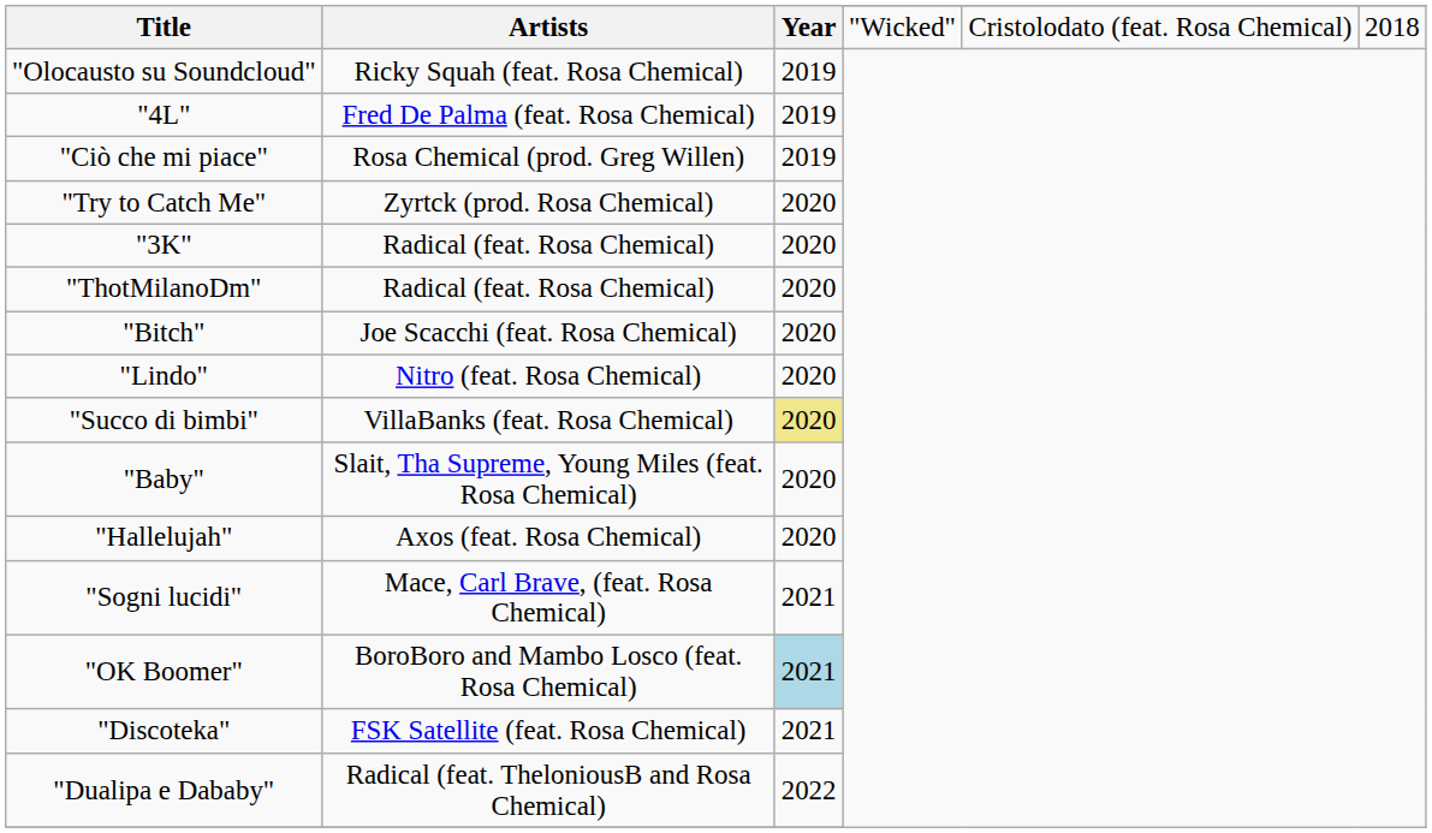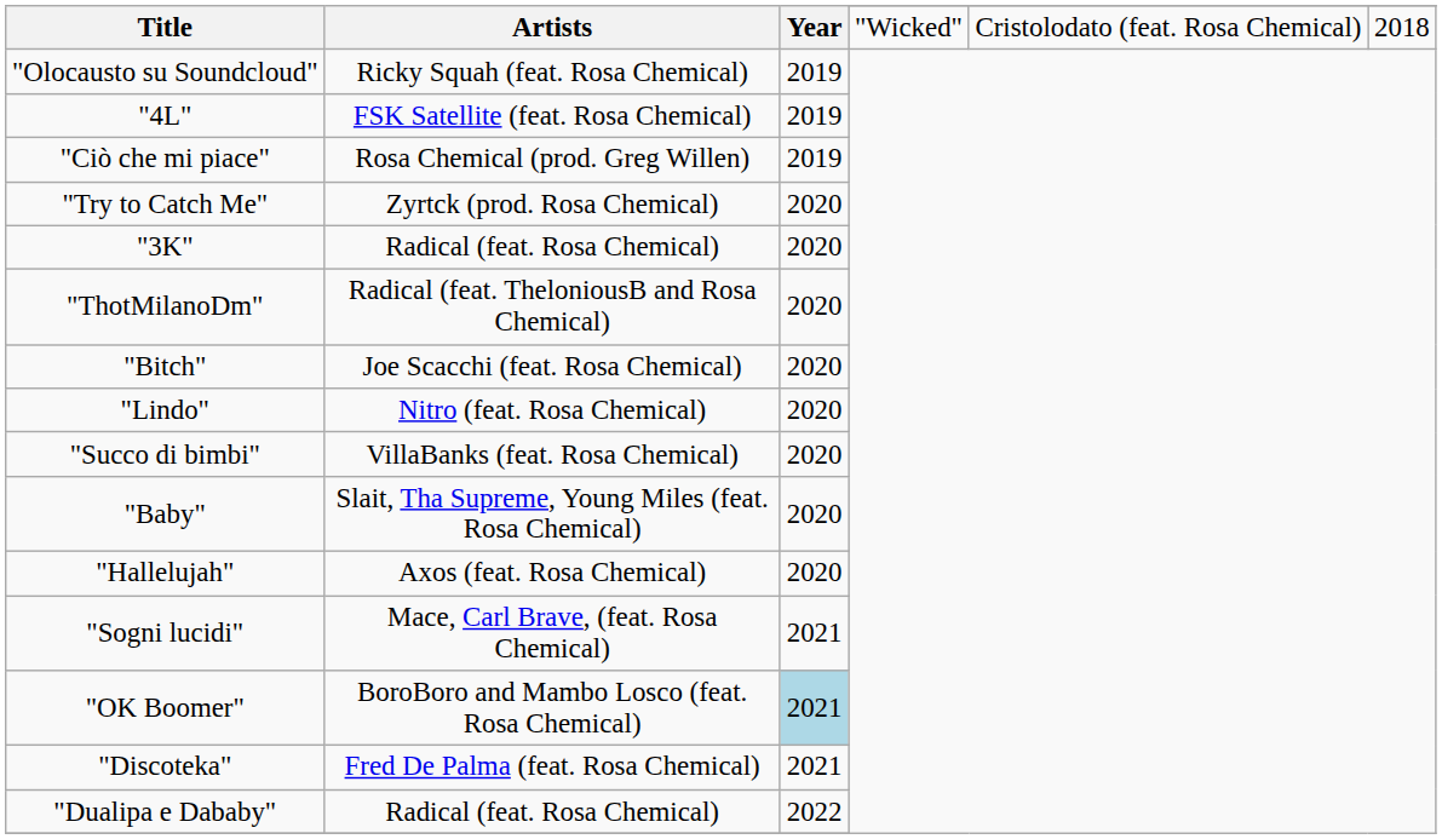"4L" | Artists: Fred De Palma (feat. Rosa Chemical) -> FSK Satellite (feat. Rosa Chemical)
"ThotMilanoDm" | Artists: Radical (feat. Rosa Chemical) -> Radical (feat. TheloniousB and Rosa Chemical)
"Succo di bimbi" | Year: khaki background -> no background
"Discoteka" | Artists: FSK Satellite (feat. Rosa Chemical) -> Fred De Palma (feat. Rosa Chemical)
"Dualipa e Dababy" | Artists: Radical (feat. TheloniousB and Rosa Chemical) -> Radical (feat. Rosa Chemical)
